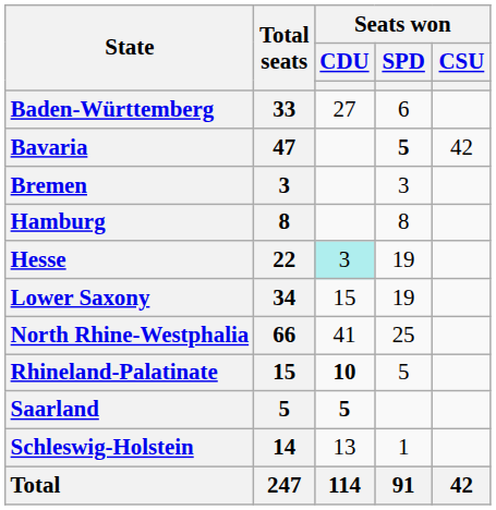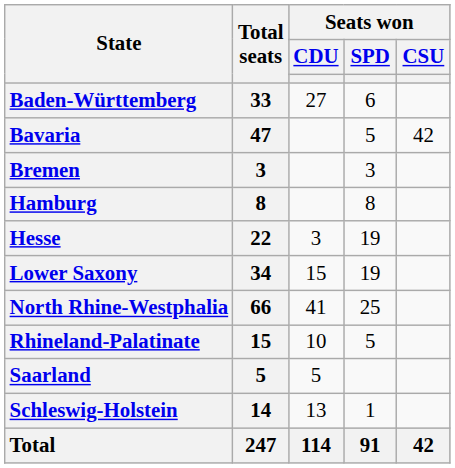Bavaria | Seats won / SPD: bold -> normal
Hesse | Seats won / CDU: paleturquoise background -> no background
Rhineland-Palatinate | Seats won / CDU: bold -> normal
Saarland | Seats won / CDU: bold -> normal
